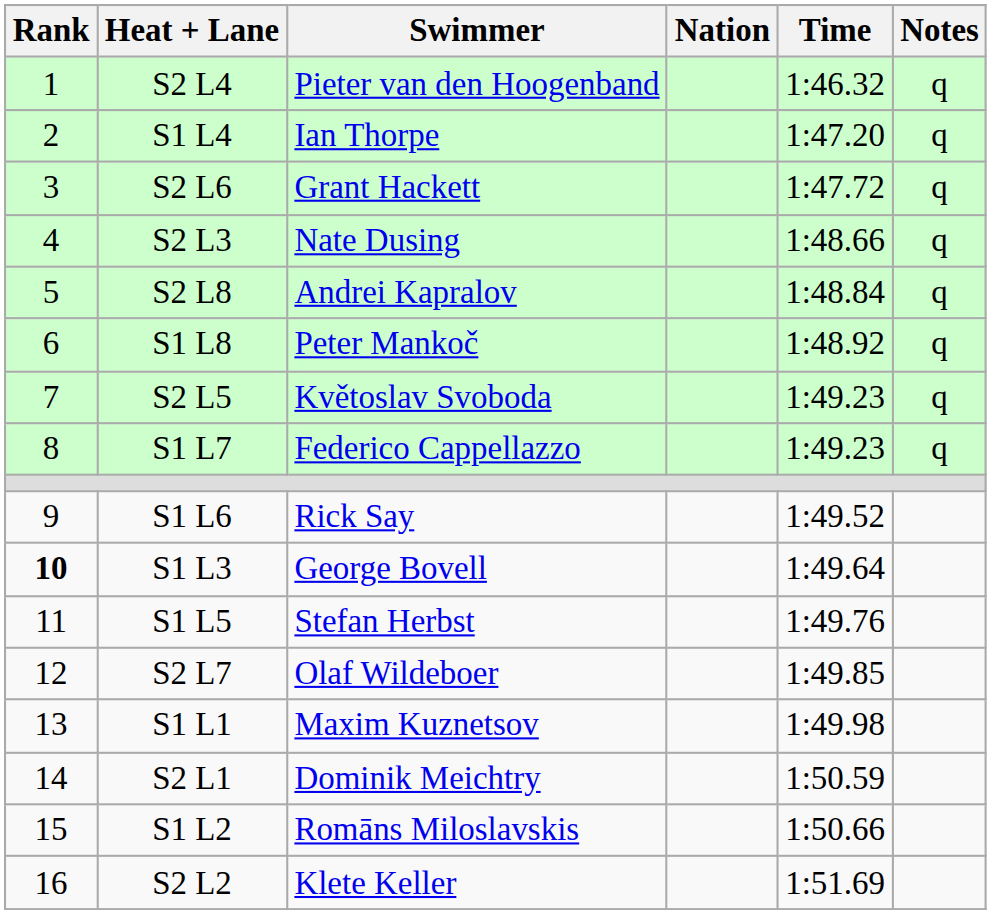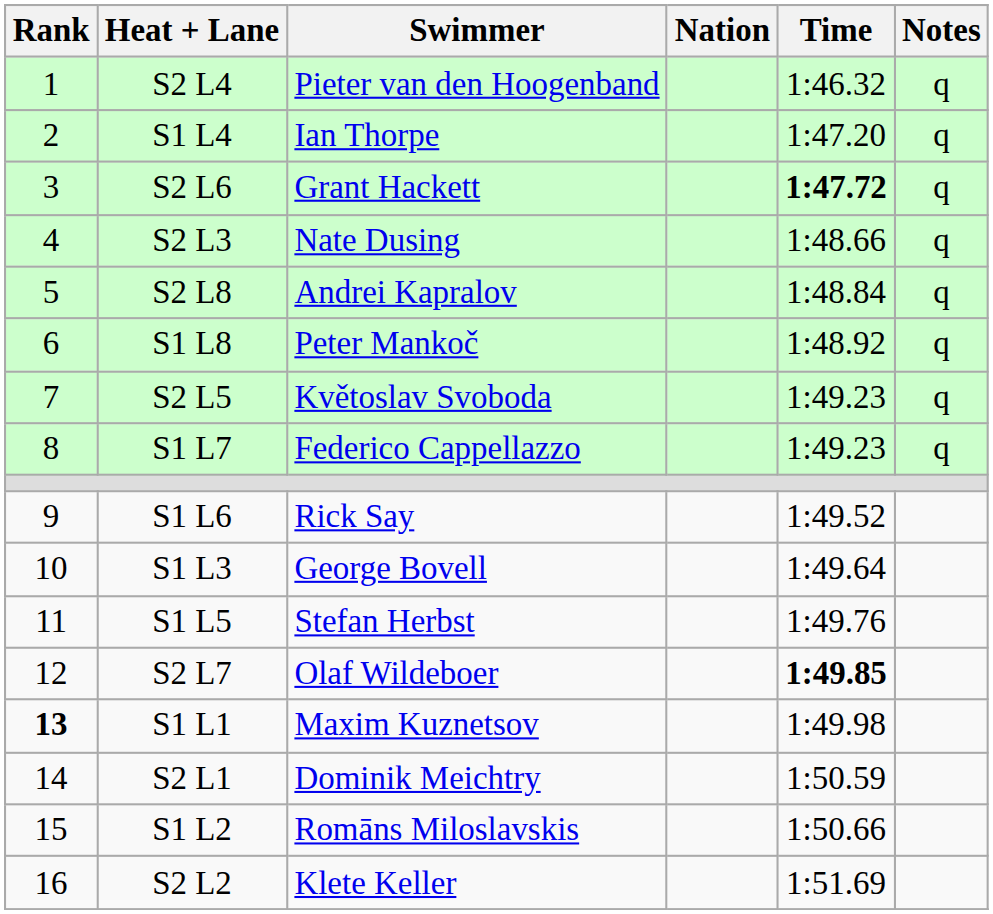S2 L6 | Time: normal -> bold
S1 L3 | Rank: bold -> normal
S2 L7 | Time: normal -> bold
S1 L1 | Rank: normal -> bold
